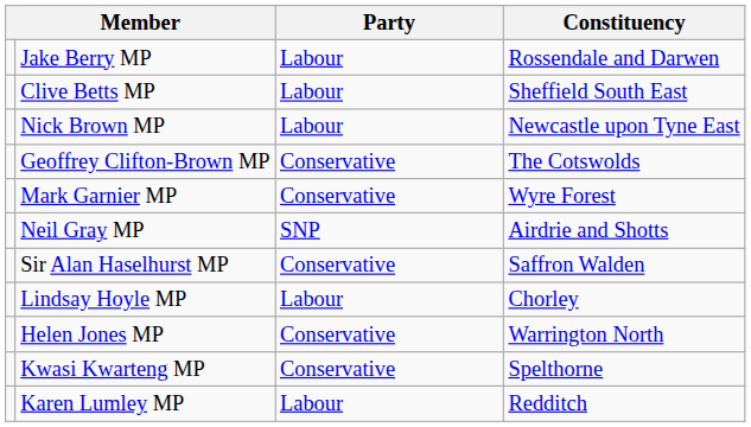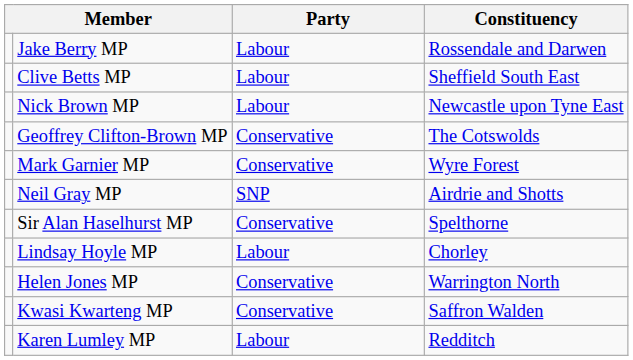Sir Alan Haselhurst MP | Constituency: Saffron Walden -> Spelthorne
Kwasi Kwarteng MP | Constituency: Spelthorne -> Saffron Walden
